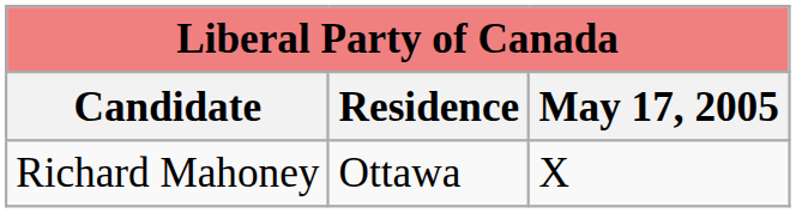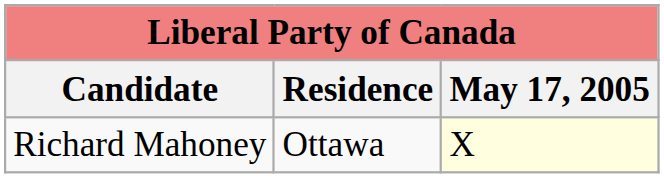Richard Mahoney | May 17, 2005: no background -> lightyellow background
